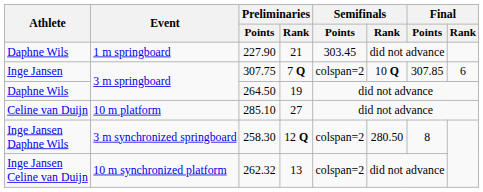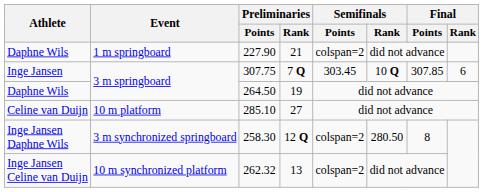227.90 | Semifinals / Points: 303.45 -> colspan=2
307.75 | Semifinals / Points: colspan=2 -> 303.45
